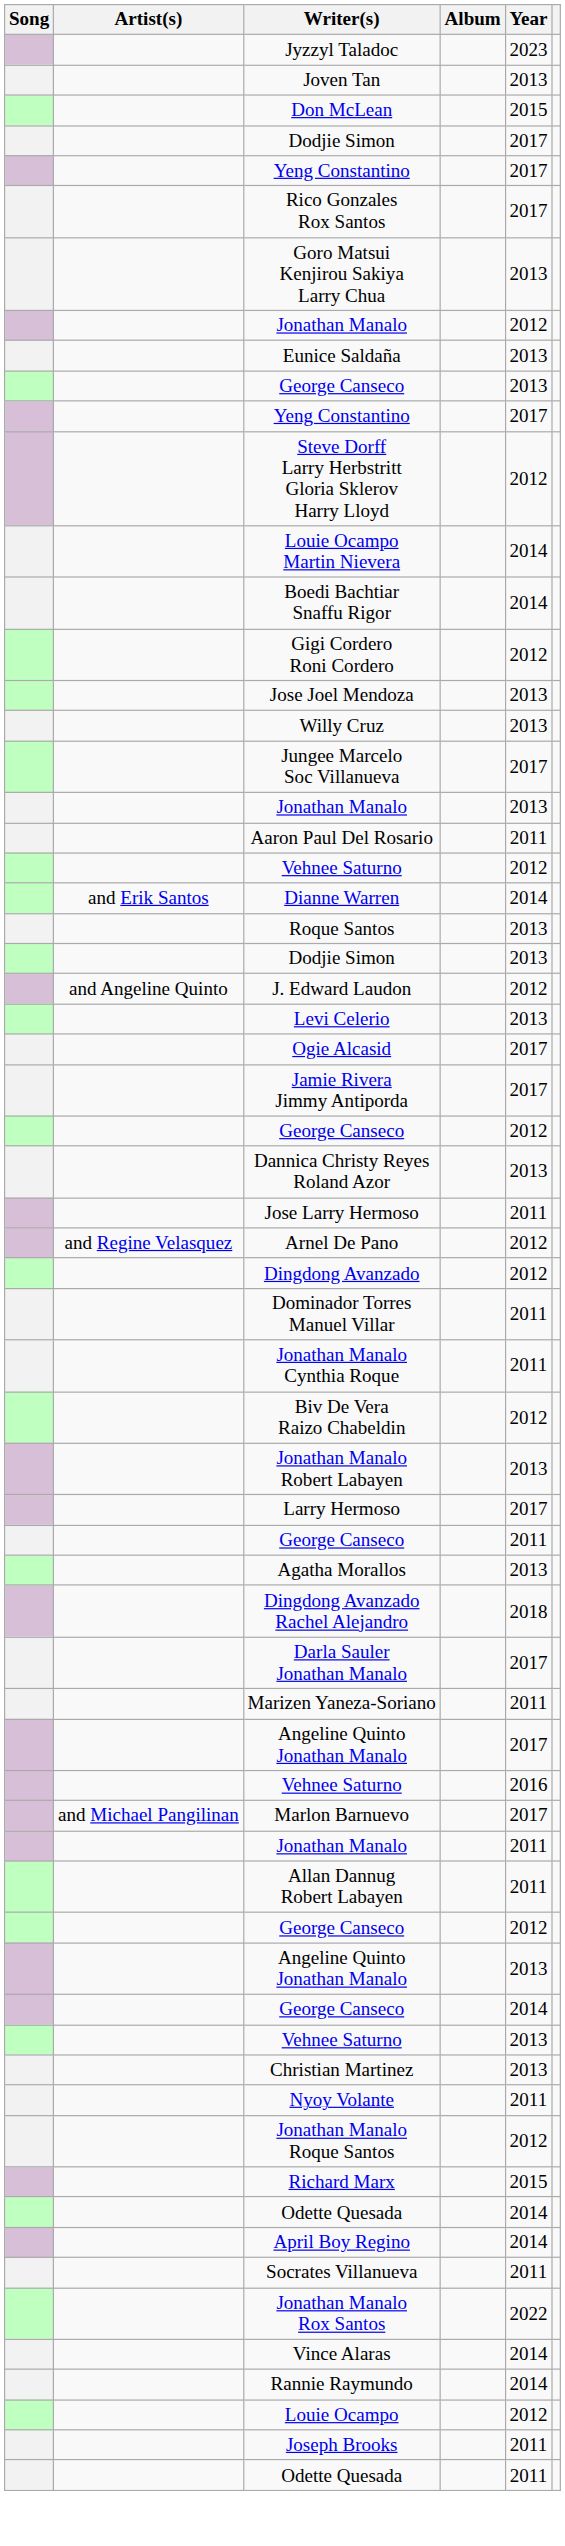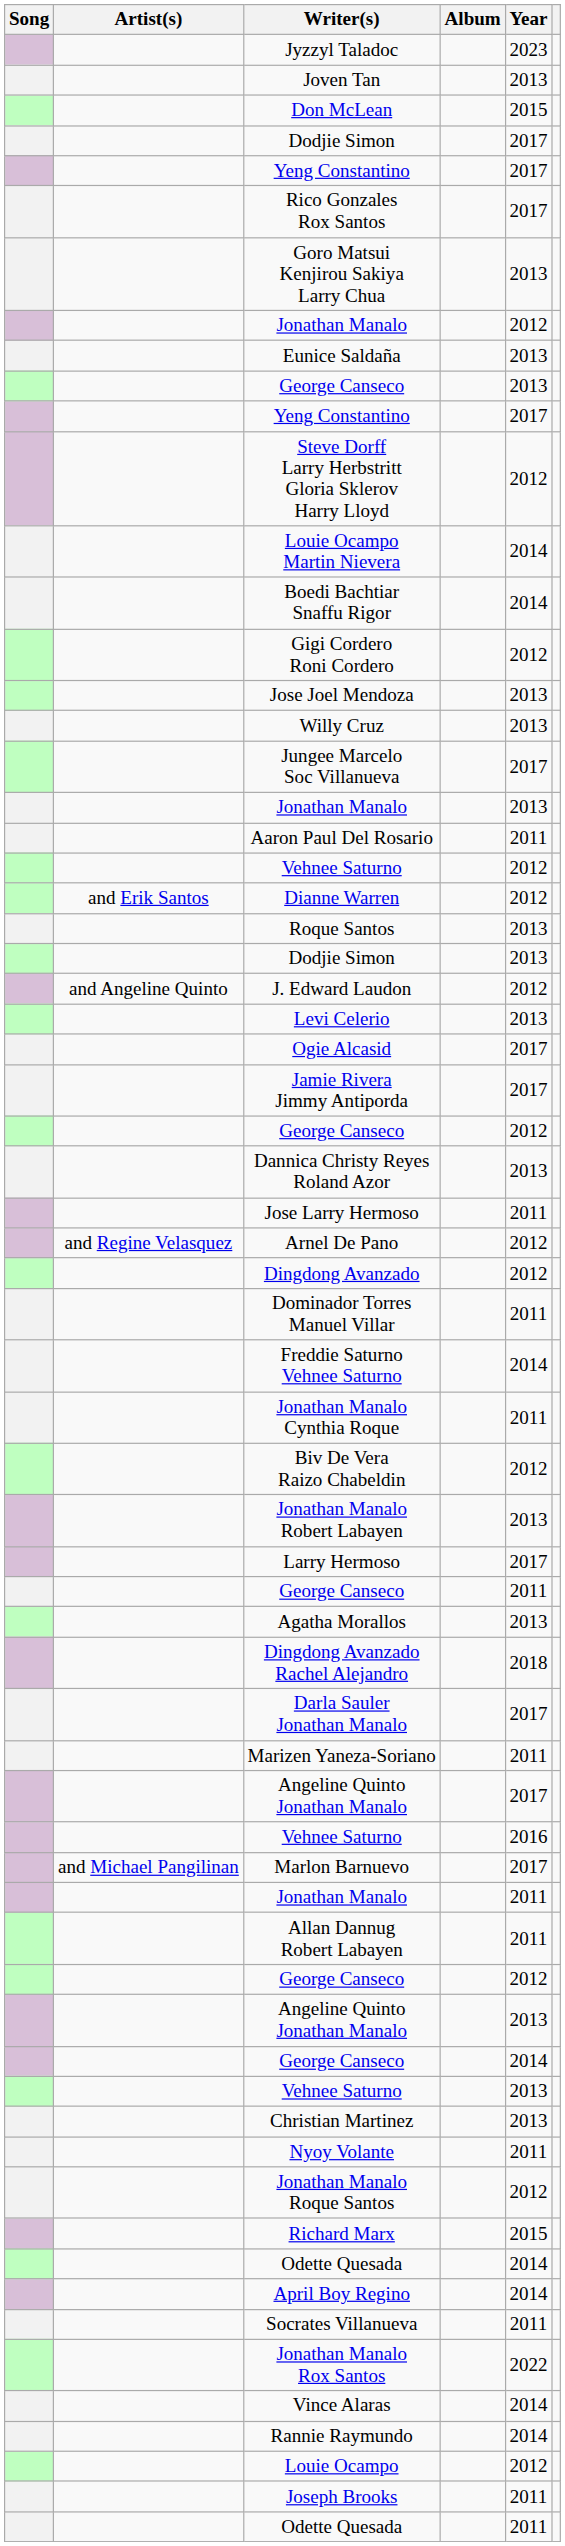Dianne Warren | Year: 2014 -> 2012
+ row: Freddie Saturno Vehnee Saturno | 2014
